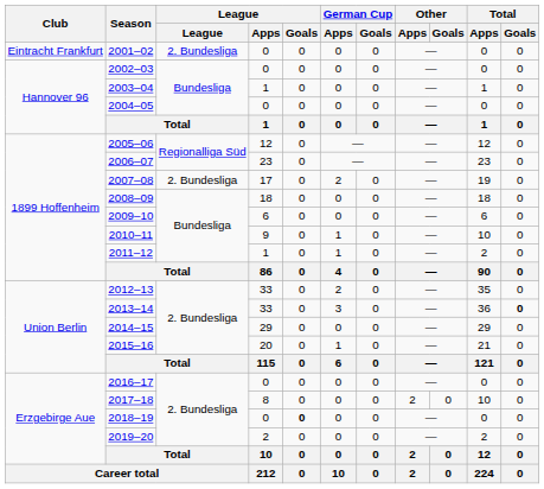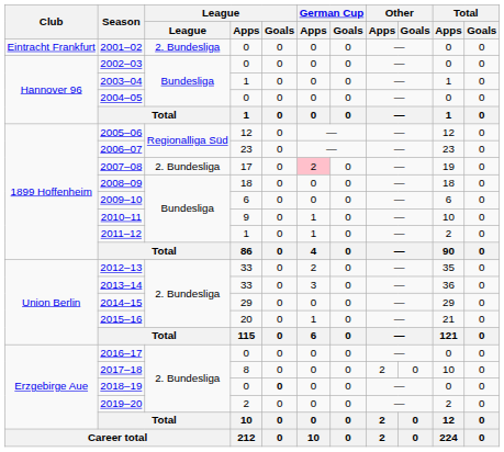2007–08 | German Cup / Apps: no background -> pink background
2013–14 | Total / Goals: bold -> normal
